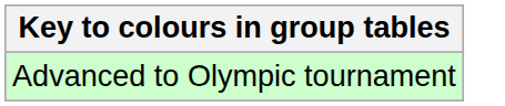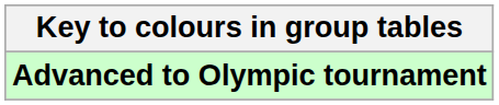row 2 | column 1: normal -> bold
